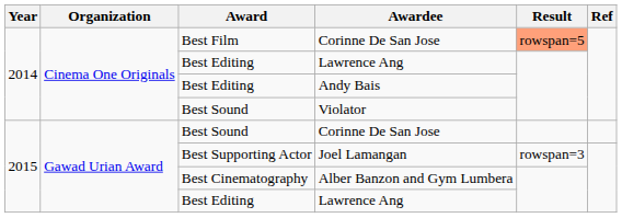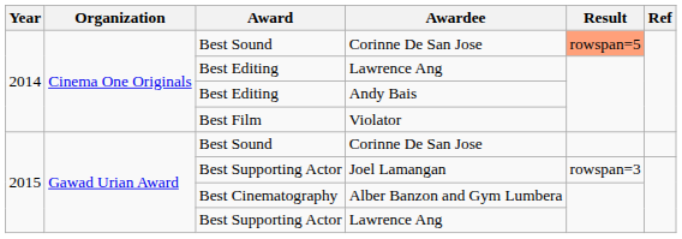2014 / Corinne De San Jose | Award: Best Film -> Best Sound
Violator | Award: Best Sound -> Best Film
2015 / Lawrence Ang | Award: Best Editing -> Best Supporting Actor
